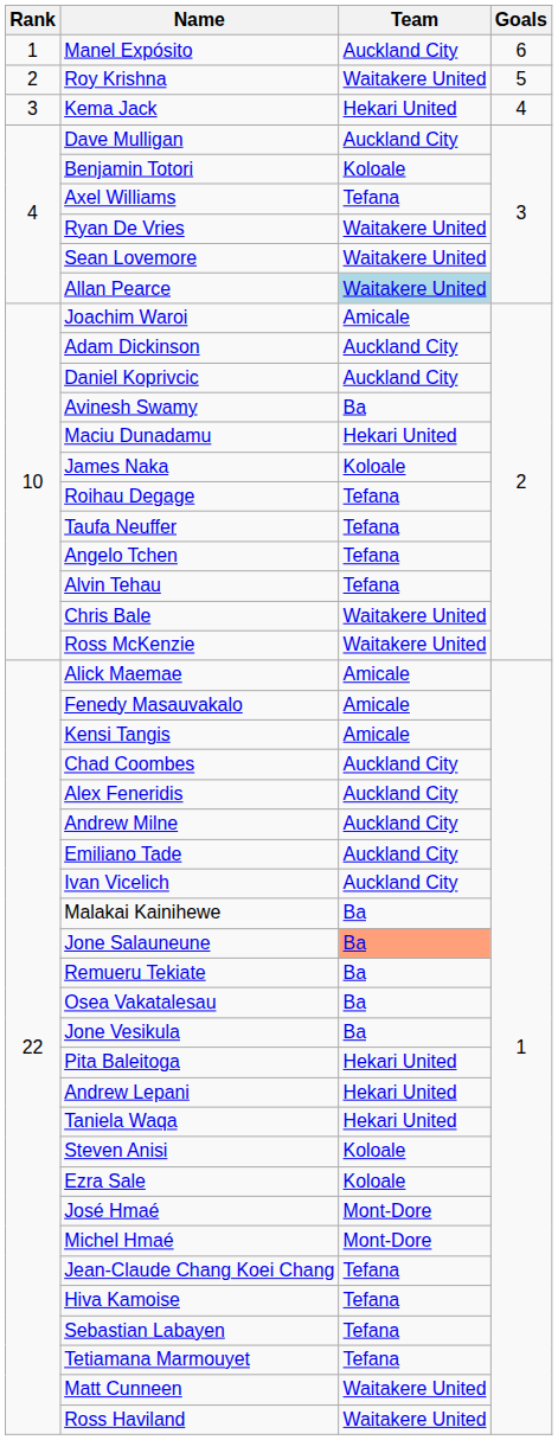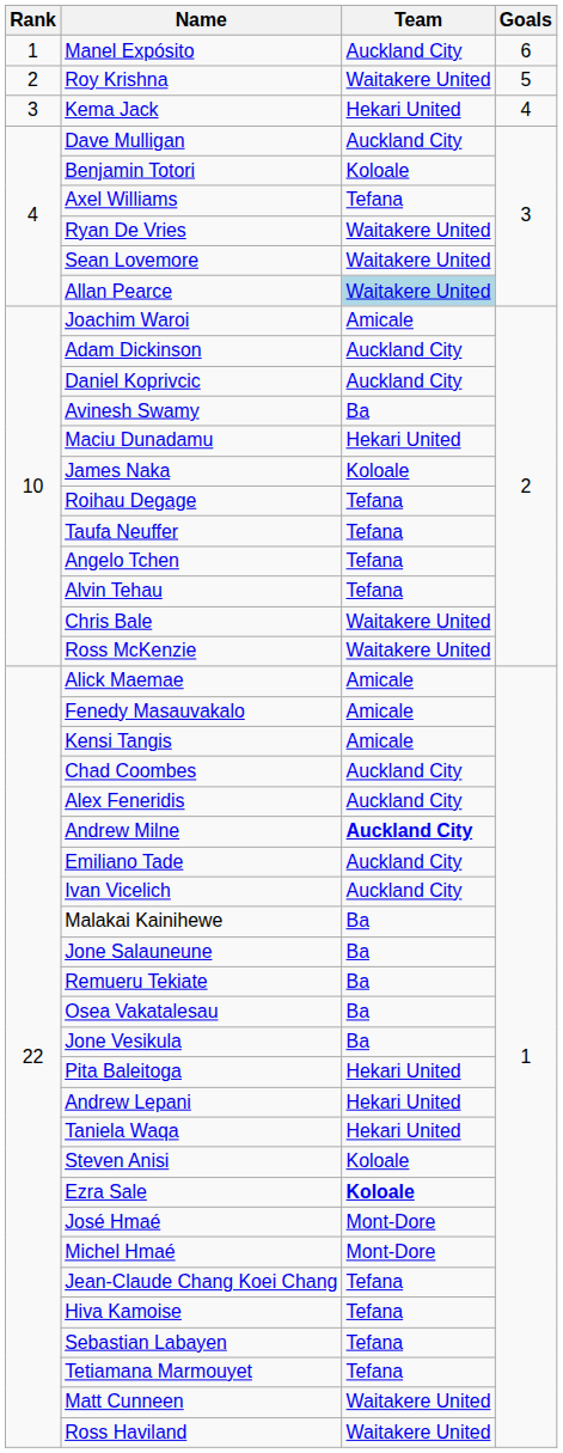Andrew Milne | Team: normal -> bold
Jone Salauneune | Team: lightsalmon background -> no background
Ezra Sale | Team: normal -> bold
